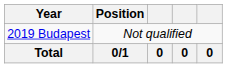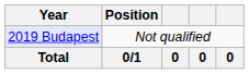2019 Budapest | Year: no background -> lavender background
